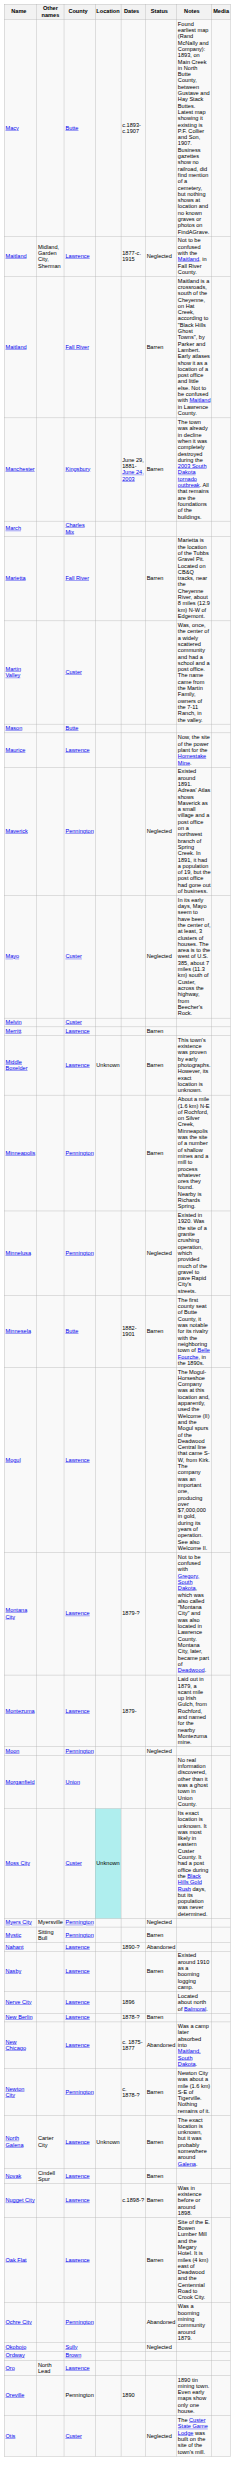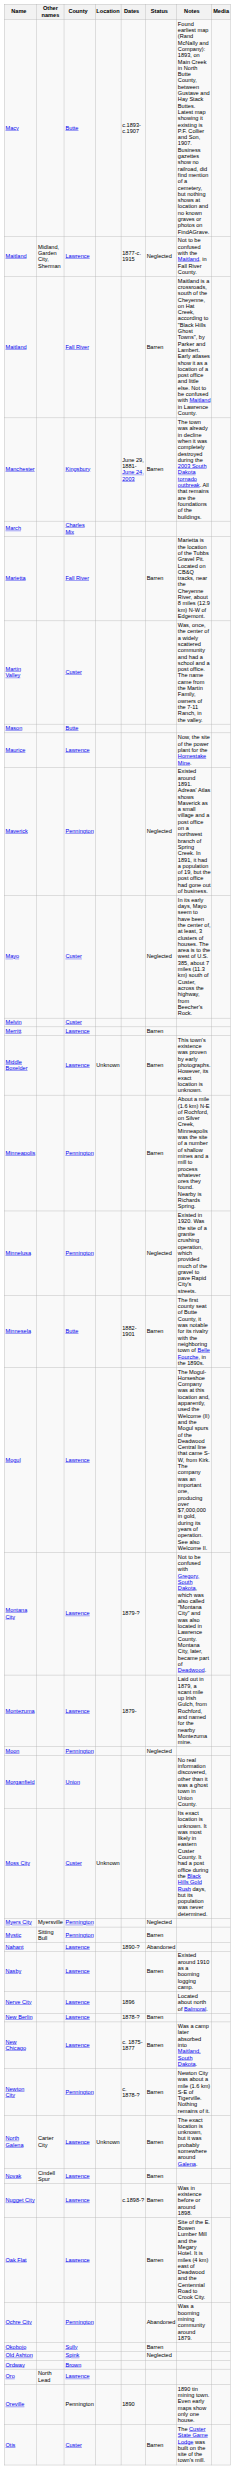Moss City | Location: paleturquoise background -> no background
New Chicago | Status: Abandoned -> Barren
Okobojo | Status: Neglected -> Barren
+ row: Old Ashton | Spink | Neglected
Otis | Status: Neglected -> Barren
